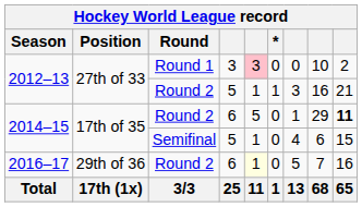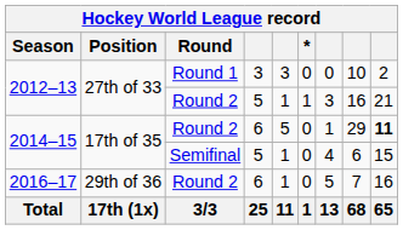2012–13 / Round 1 | column 5: pink background -> no background
2016–17 | column 5: lightyellow background -> no background
